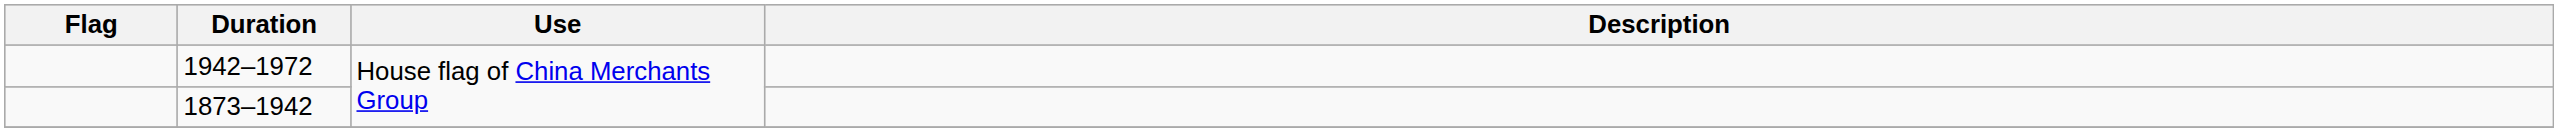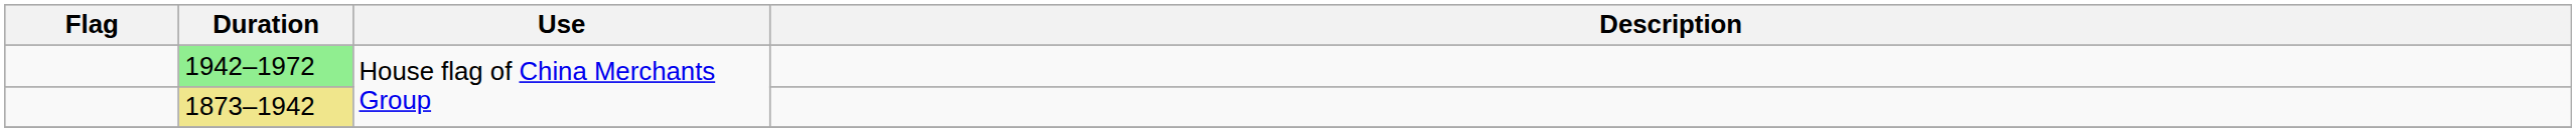1942–1972 | Duration: no background -> lightgreen background
1873–1942 | Duration: no background -> khaki background
